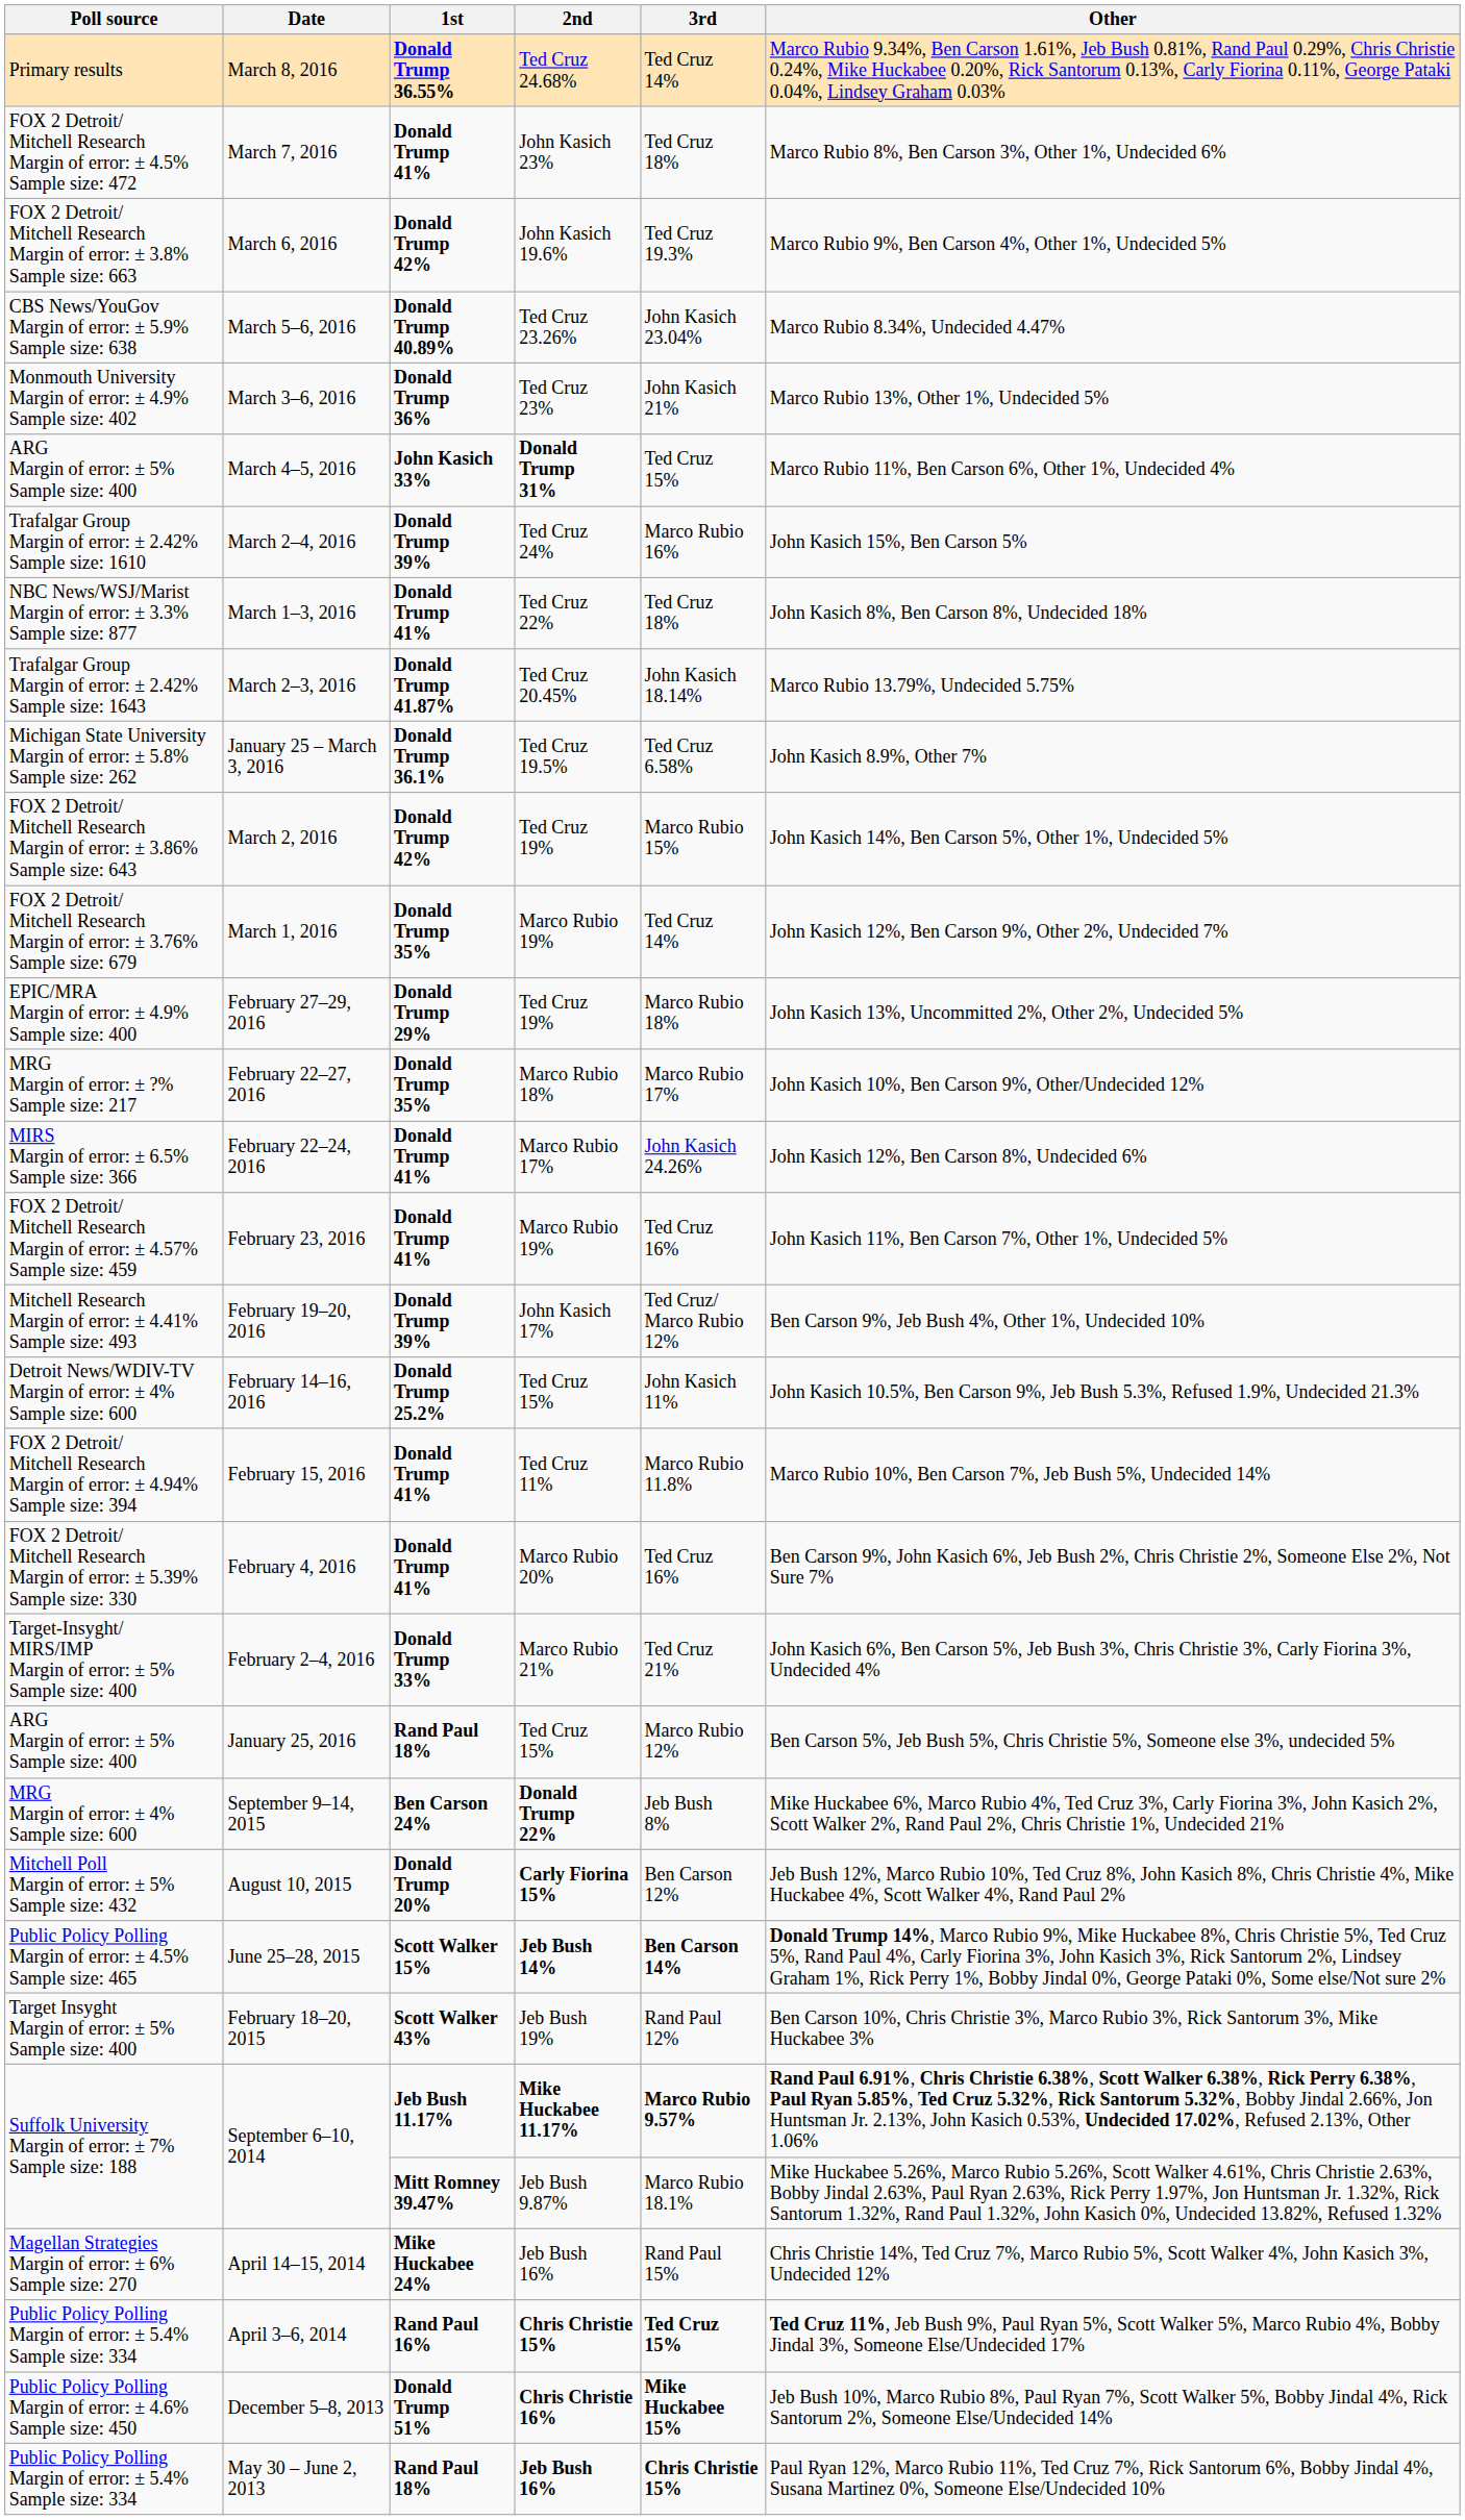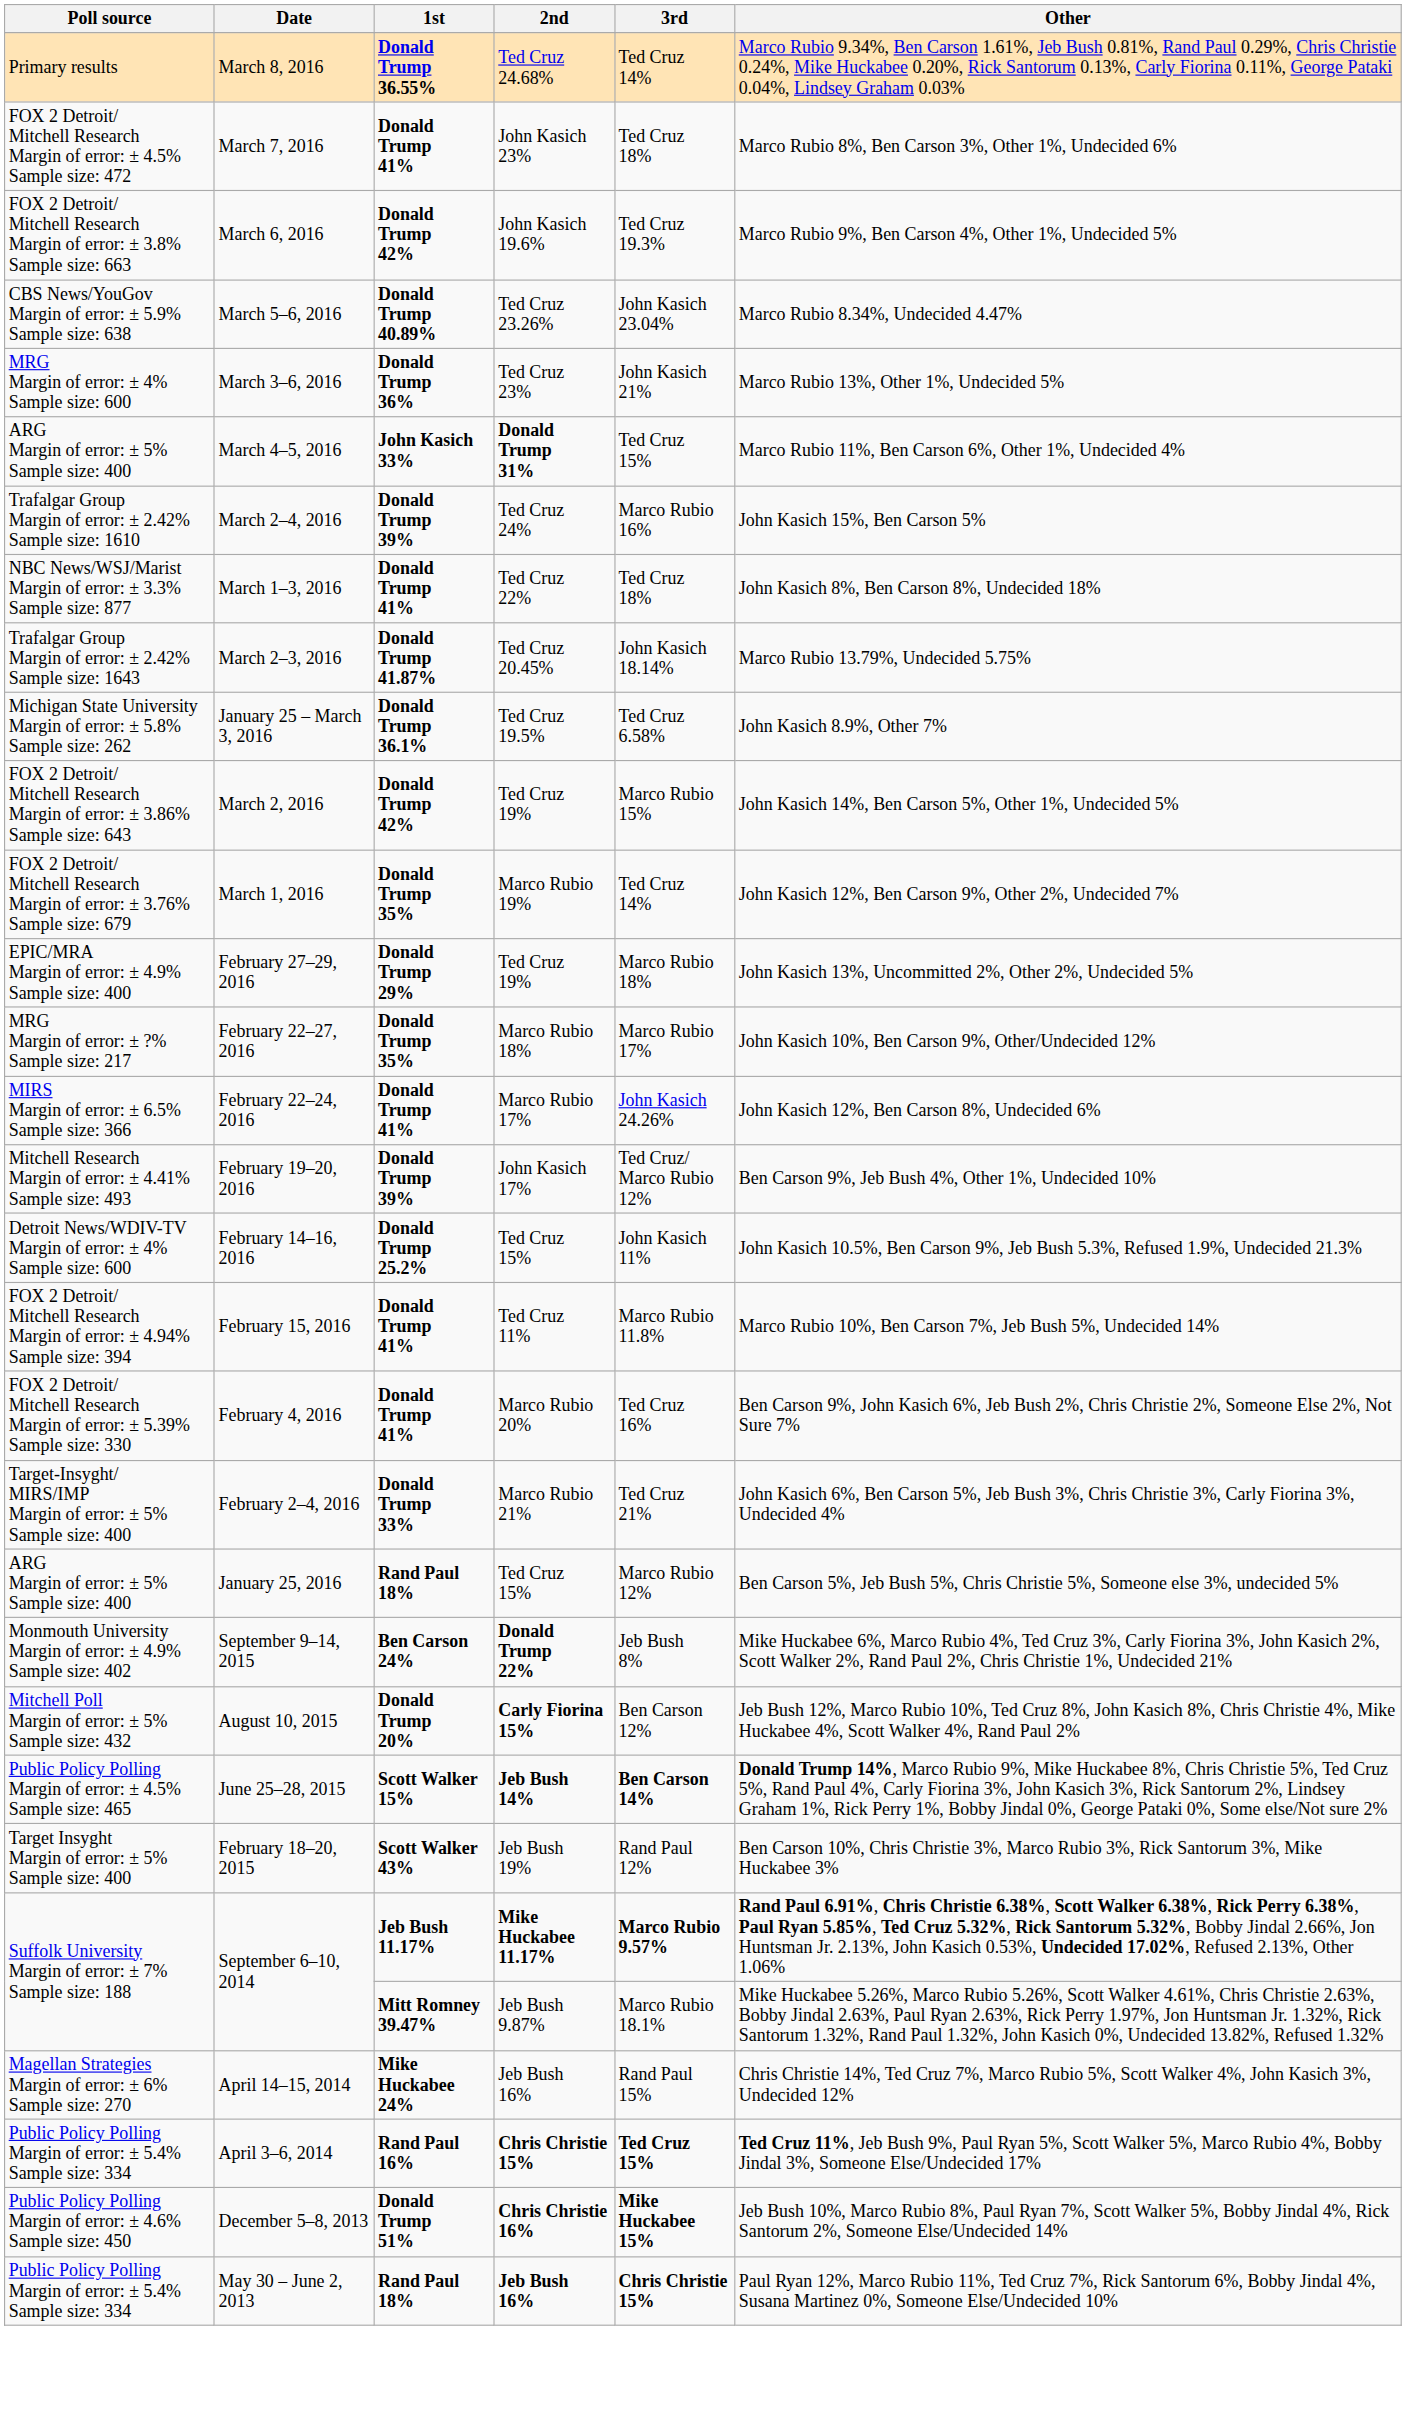March 3–6, 2016 | Poll source: Monmouth University Margin of error: ± 4.9% Sample size: 402 -> MRG Margin of error: ± 4% Sample size: 600
- row: FOX 2 Detroit/ Mitchell Research Margin of error: ± 4.57% Sample size: 459 | February 23, 2016 | Donald Trump 41% | Marco Rubio 19% | Ted Cruz 16% | John Kasich 11%, Ben Carson 7%, Other 1%, Undecided 5%
September 9–14, 2015 | Poll source: MRG Margin of error: ± 4% Sample size: 600 -> Monmouth University Margin of error: ± 4.9% Sample size: 402
